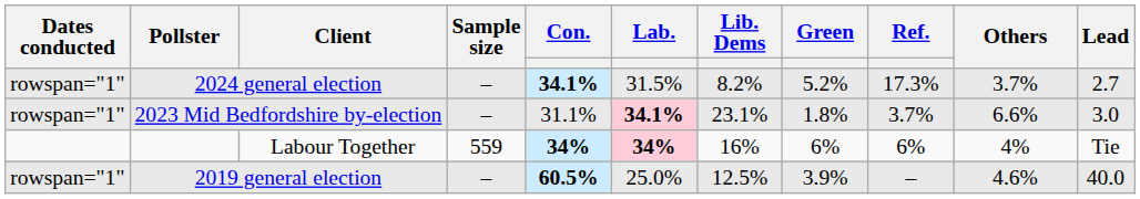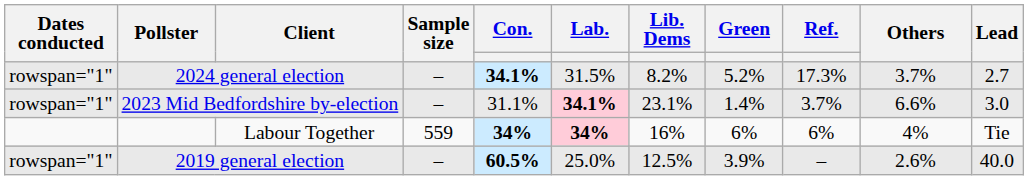2023 Mid Bedfordshire by-election | Green: 1.8% -> 1.4%
2019 general election | Others: 4.6% -> 2.6%
